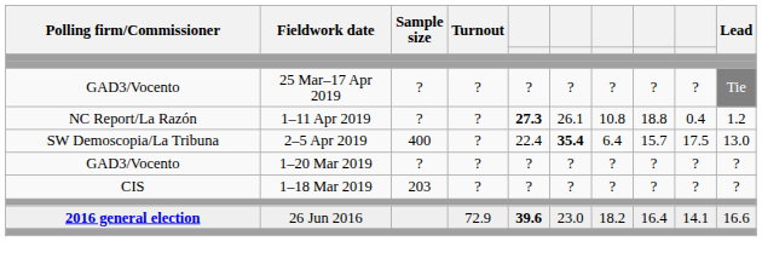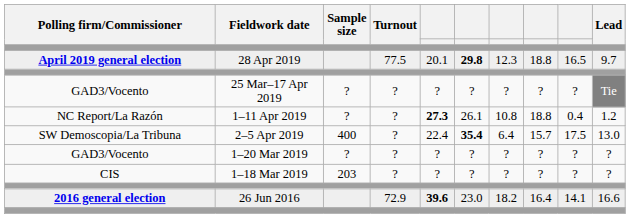+ row: April 2019 general election | 28 Apr 2019 | 77.5 | 20.1 | 29.8 | 12.3 | 18.8 | 16.5 | 9.7
